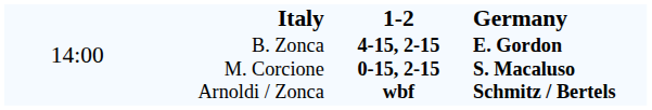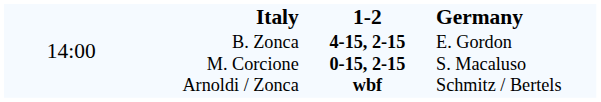B. Zonca M. Corcione Arnoldi / Zonca | column 4: bold -> normal
